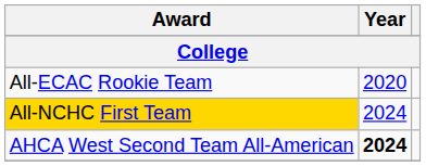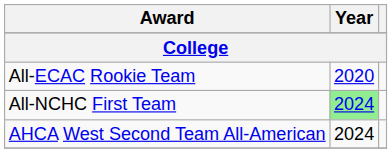row 4 | Award: gold background -> no background
row 4 | Year: no background -> lightgreen background
row 5 | Year: bold -> normal
